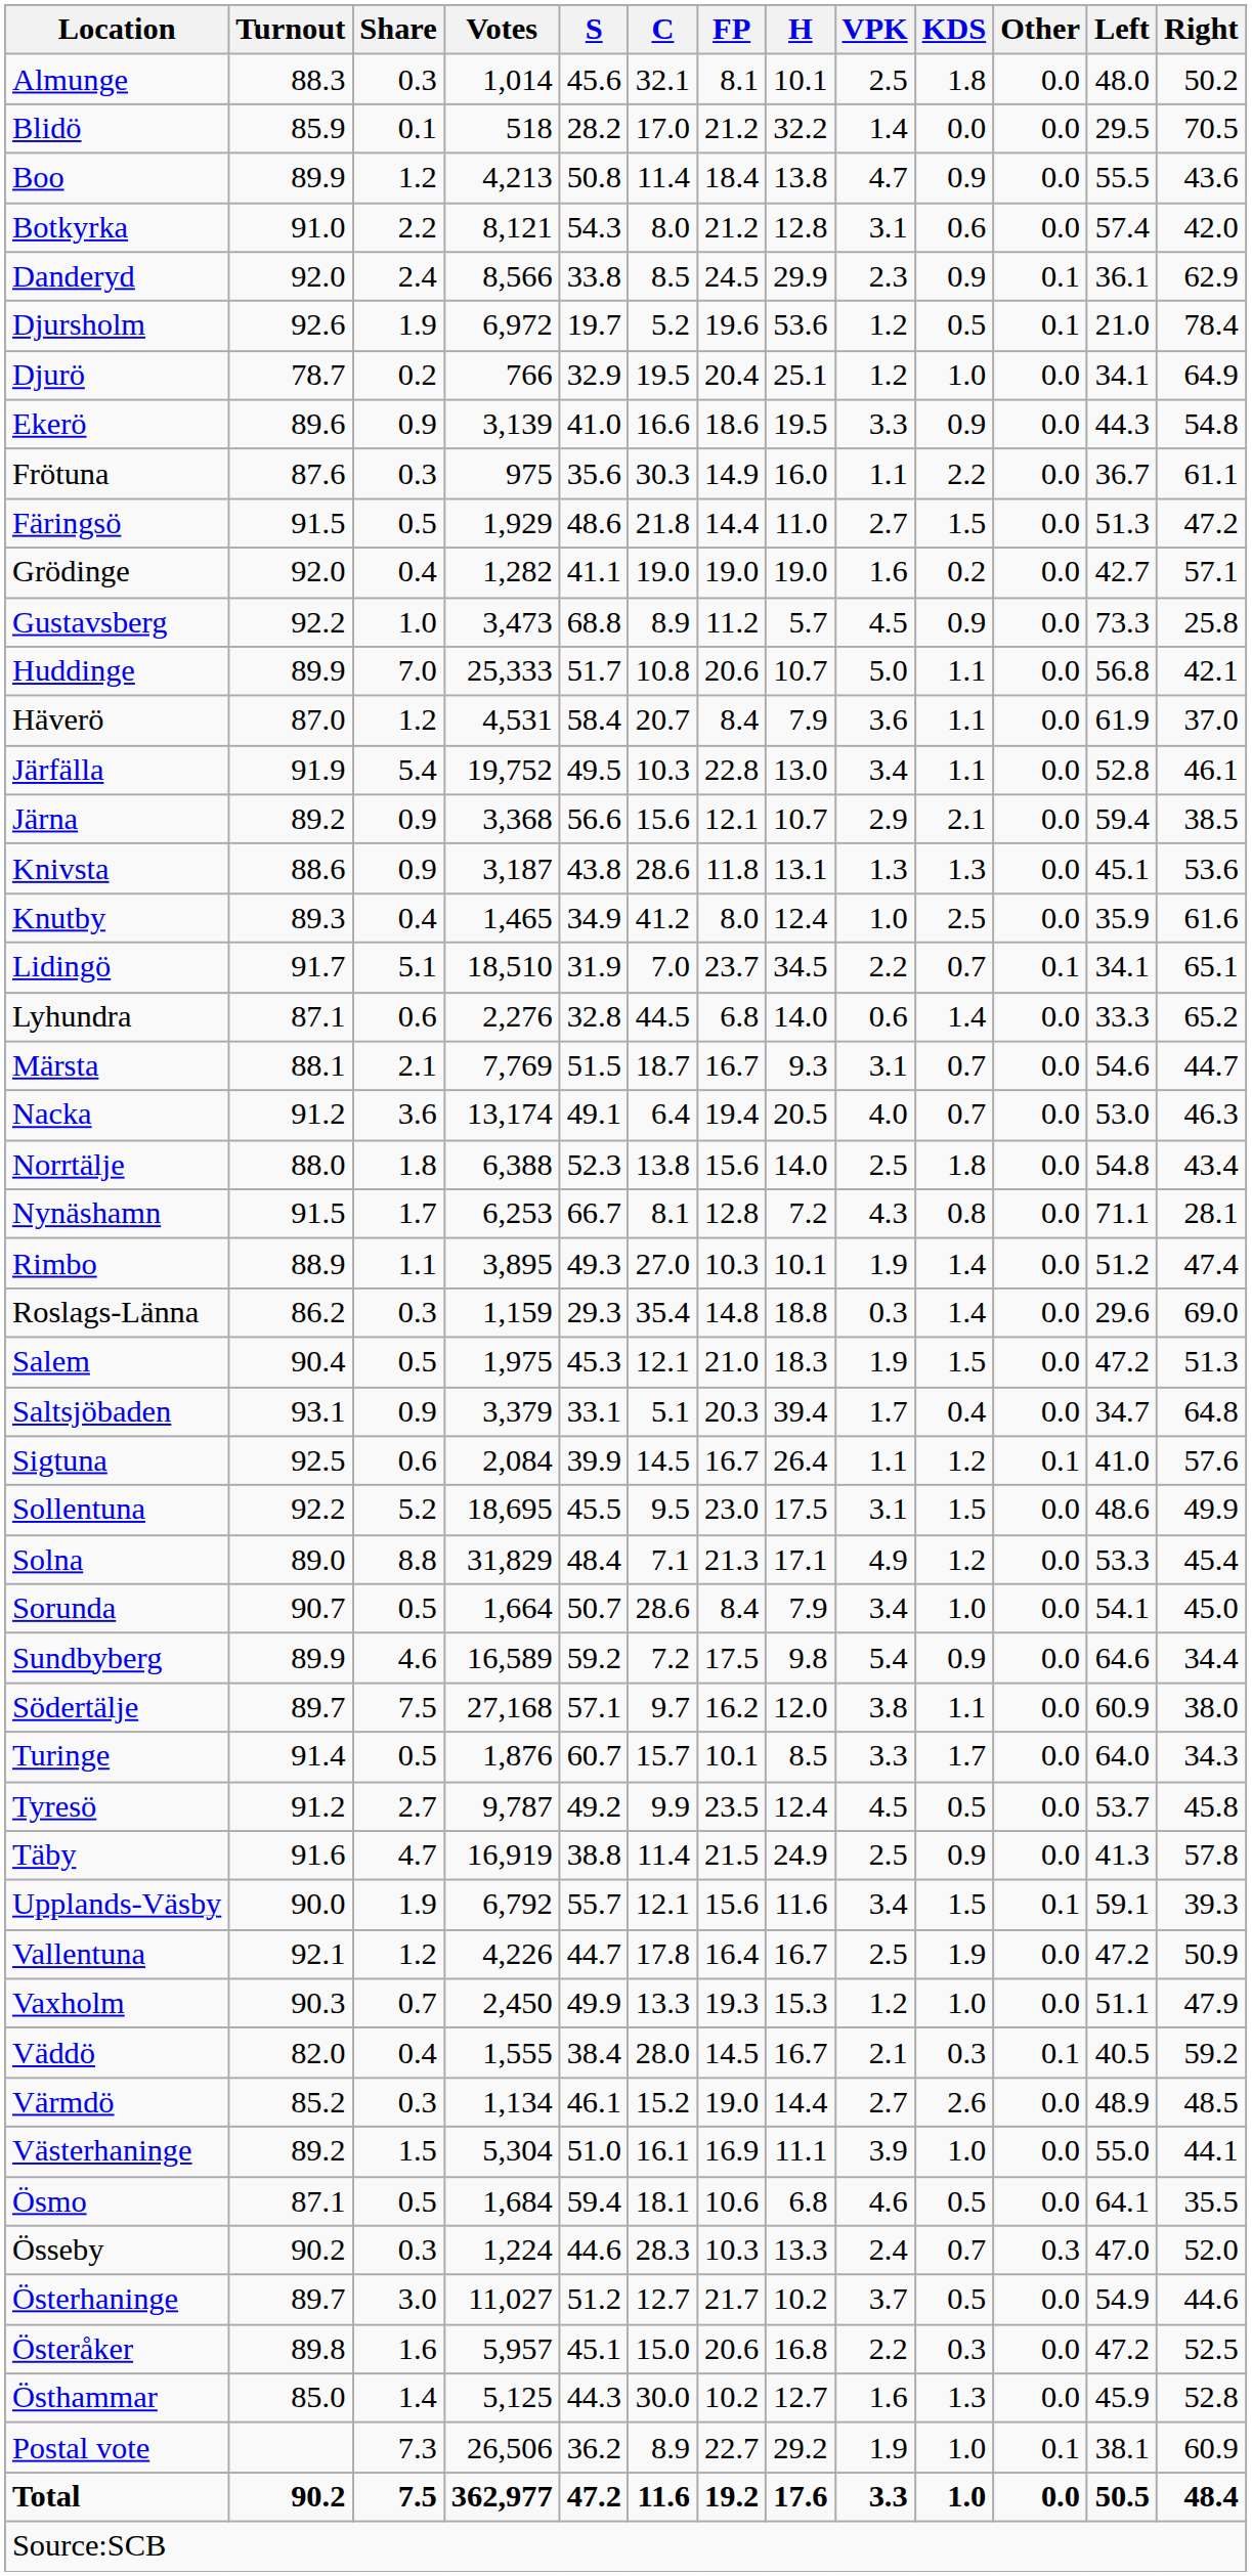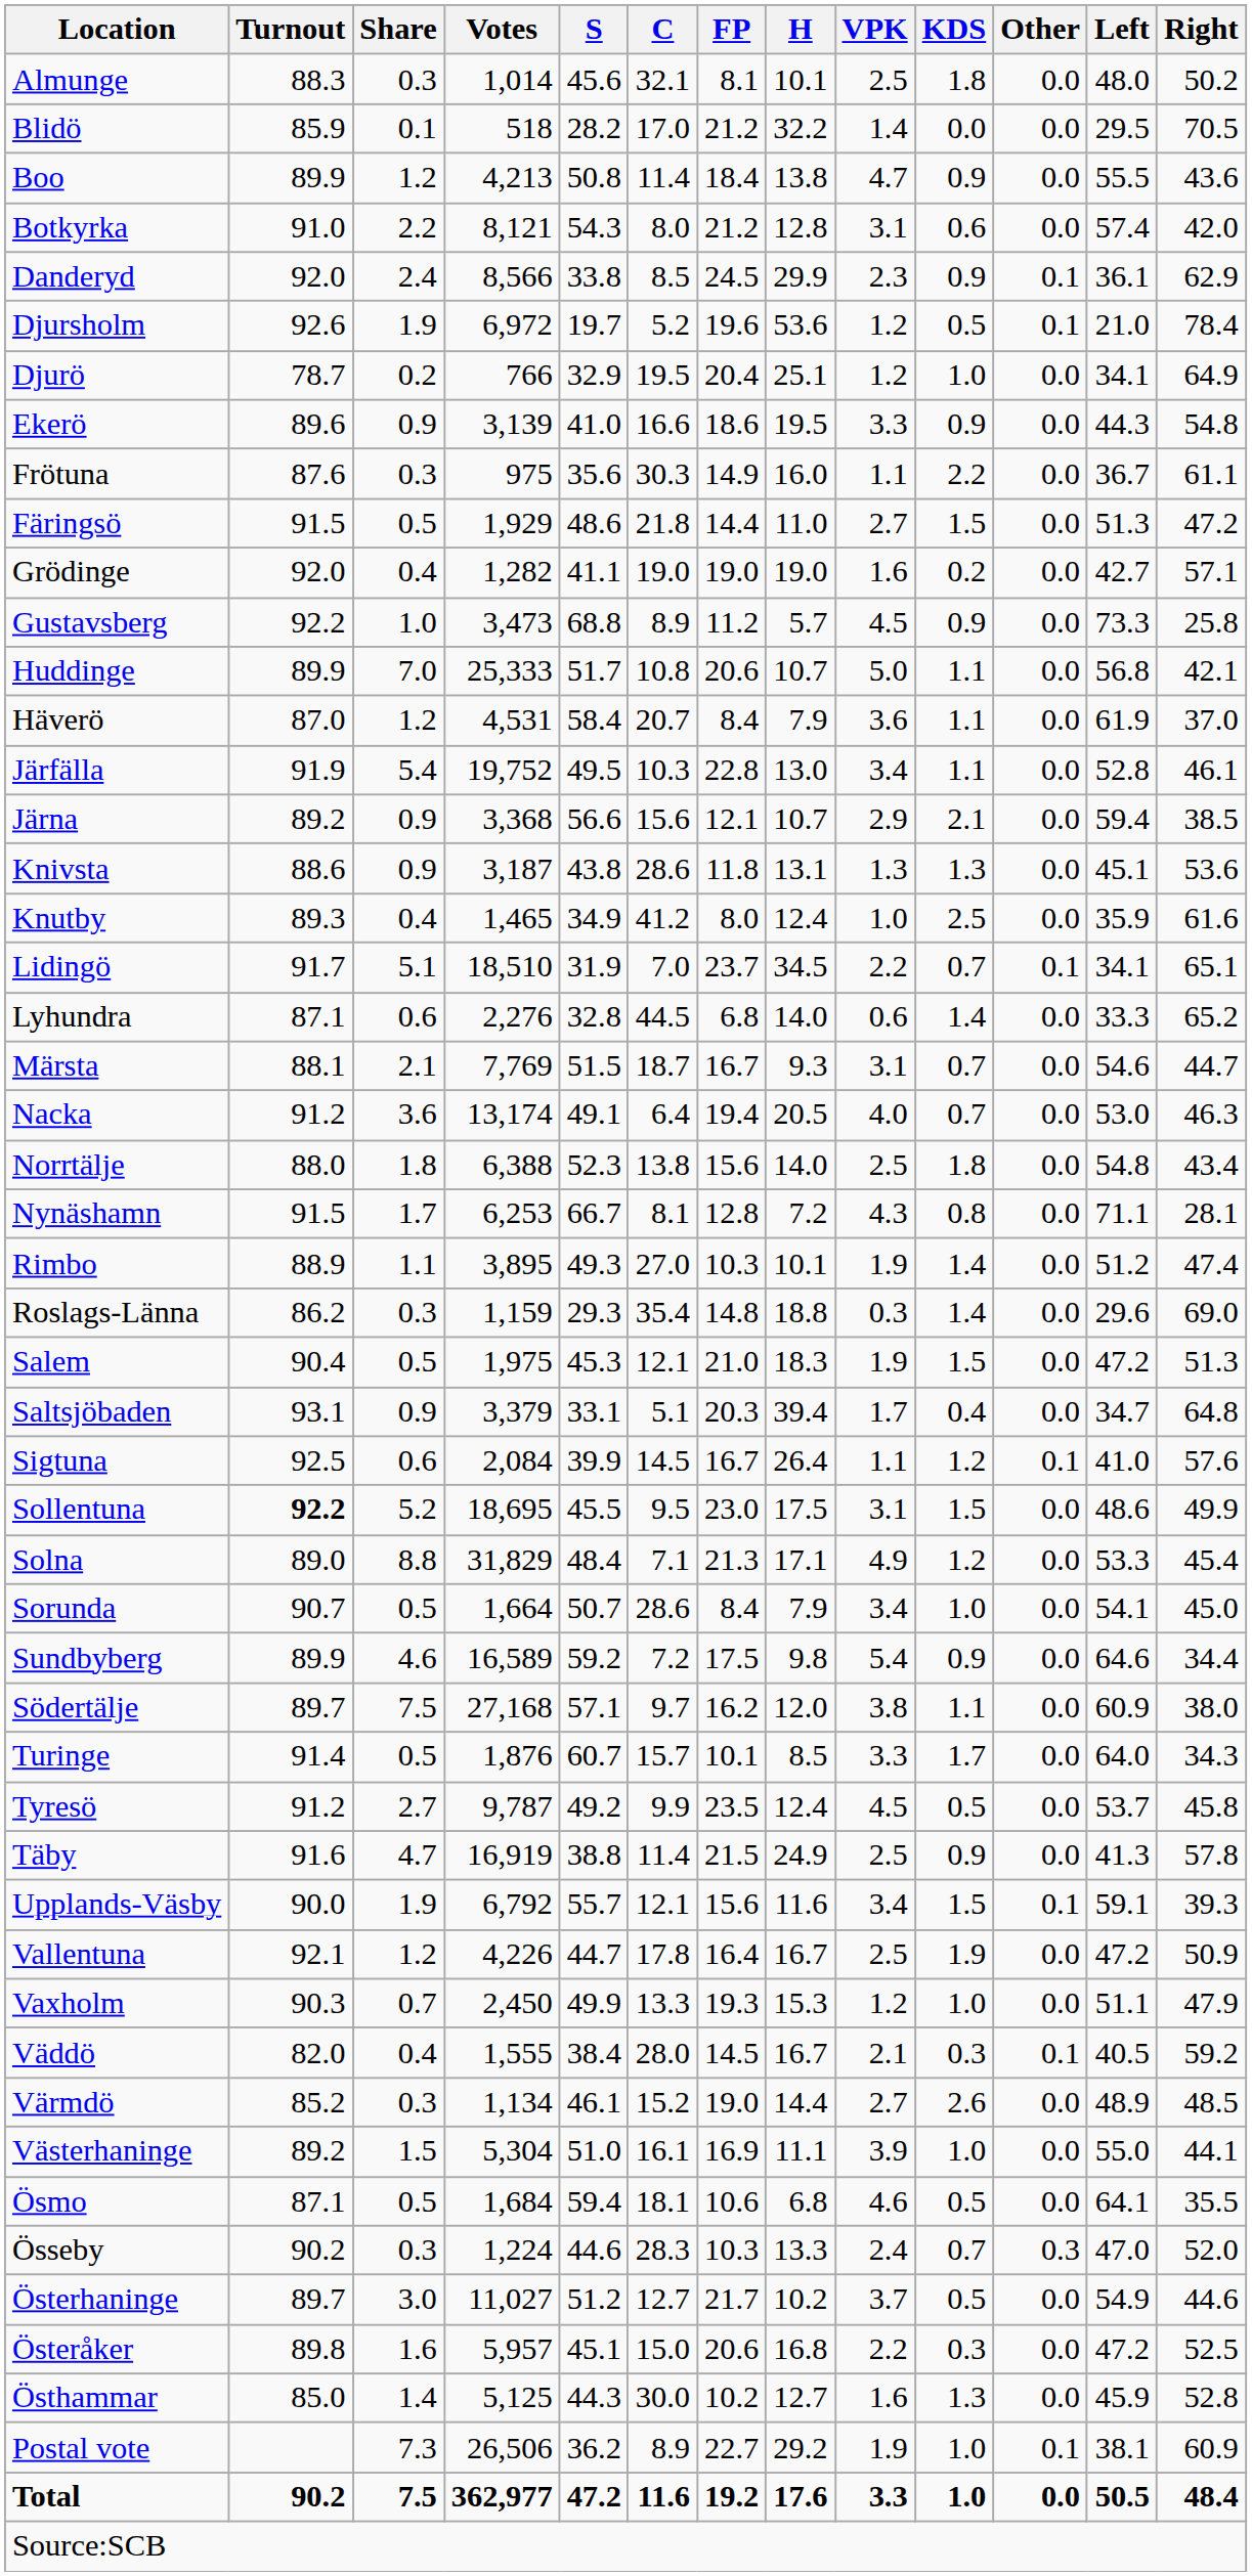Sollentuna | Turnout: normal -> bold
